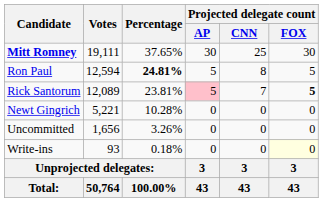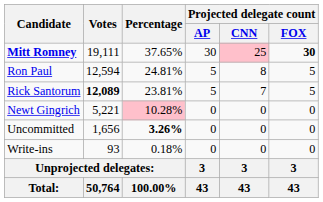Mitt Romney | Projected delegate count / CNN: no background -> pink background
Mitt Romney | Projected delegate count / FOX: normal -> bold
Ron Paul | Percentage: bold -> normal
Rick Santorum | Votes: normal -> bold
Rick Santorum | Projected delegate count / AP: pink background -> no background
Rick Santorum | Projected delegate count / FOX: bold -> normal
Newt Gingrich | Percentage: no background -> pink background
Uncommitted | Percentage: normal -> bold
Write-ins | Projected delegate count / FOX: lightyellow background -> no background
